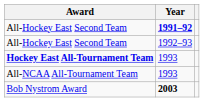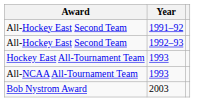All-Hockey East Second Team / 1991–92 | Year: bold -> normal
Hockey East All-Tournament Team | Award: bold -> normal
Bob Nystrom Award | Year: bold -> normal
